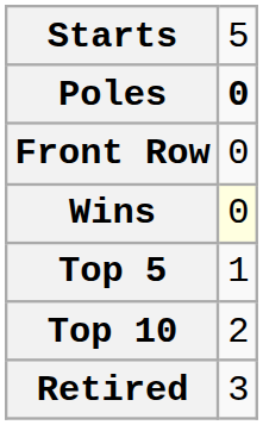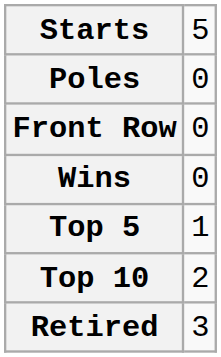Poles | column 2: bold -> normal
Wins | column 2: lightyellow background -> no background
